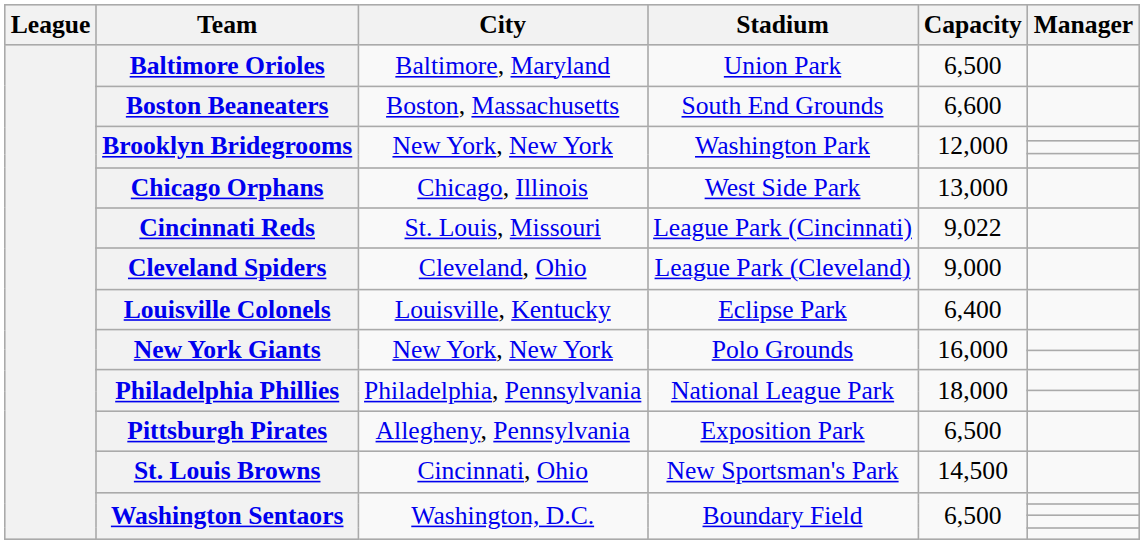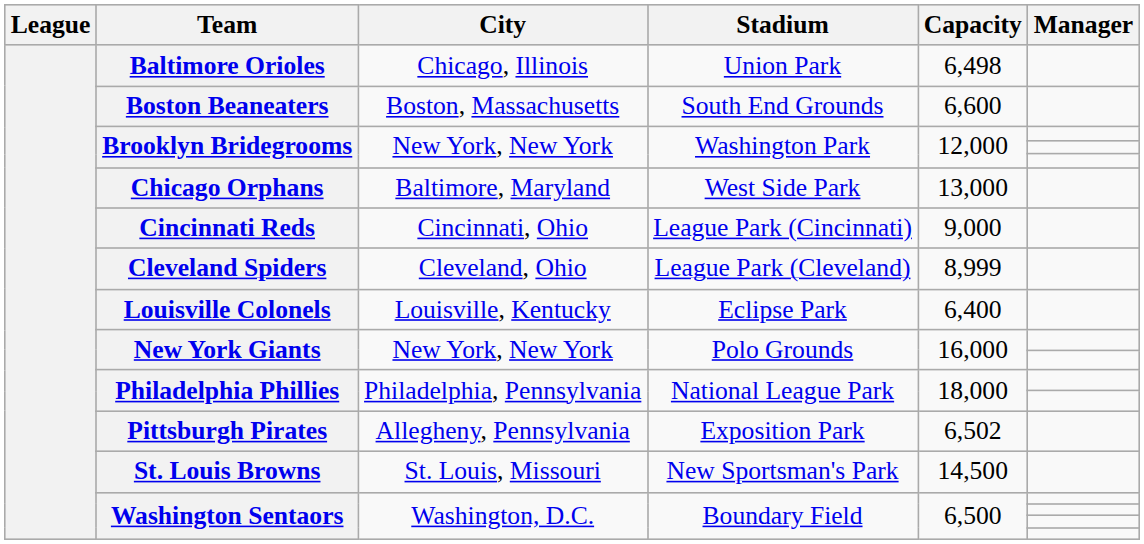Baltimore Orioles | City: Baltimore, Maryland -> Chicago, Illinois
Baltimore Orioles | Capacity: 6,500 -> 6,498
Chicago Orphans | City: Chicago, Illinois -> Baltimore, Maryland
Cincinnati Reds | City: St. Louis, Missouri -> Cincinnati, Ohio
Cincinnati Reds | Capacity: 9,022 -> 9,000
Cleveland Spiders | Capacity: 9,000 -> 8,999
Pittsburgh Pirates | Capacity: 6,500 -> 6,502
St. Louis Browns | City: Cincinnati, Ohio -> St. Louis, Missouri
